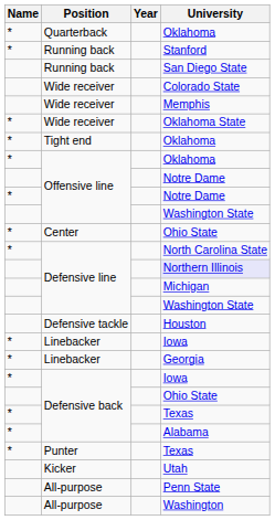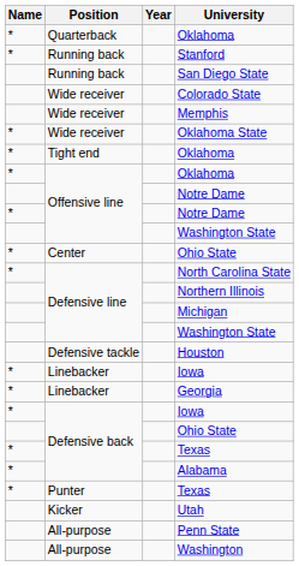Northern Illinois | University: lavender background -> no background
